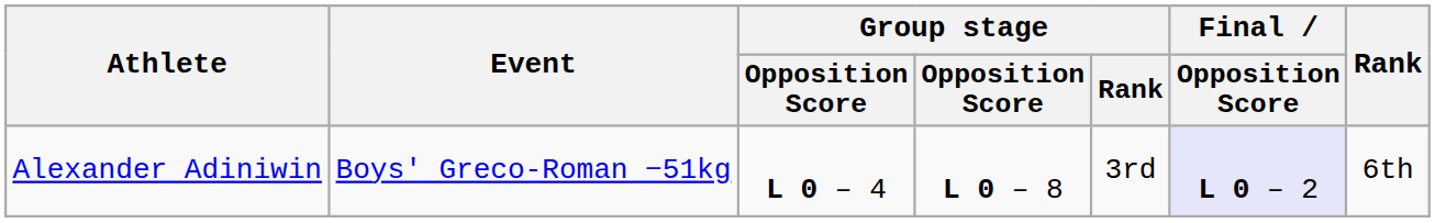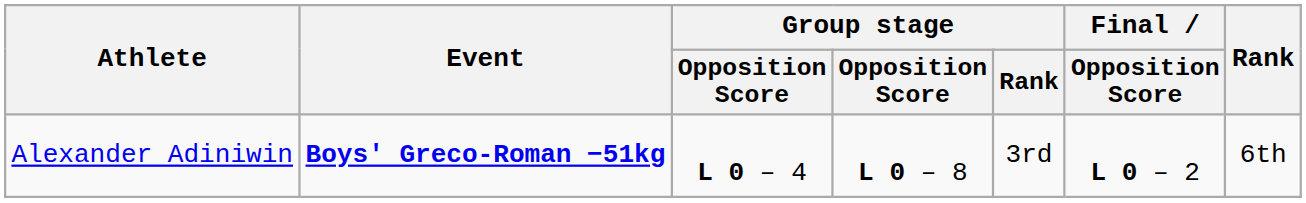Alexander Adiniwin | Event: normal -> bold
Alexander Adiniwin | Final / Opposition Score: lavender background -> no background
